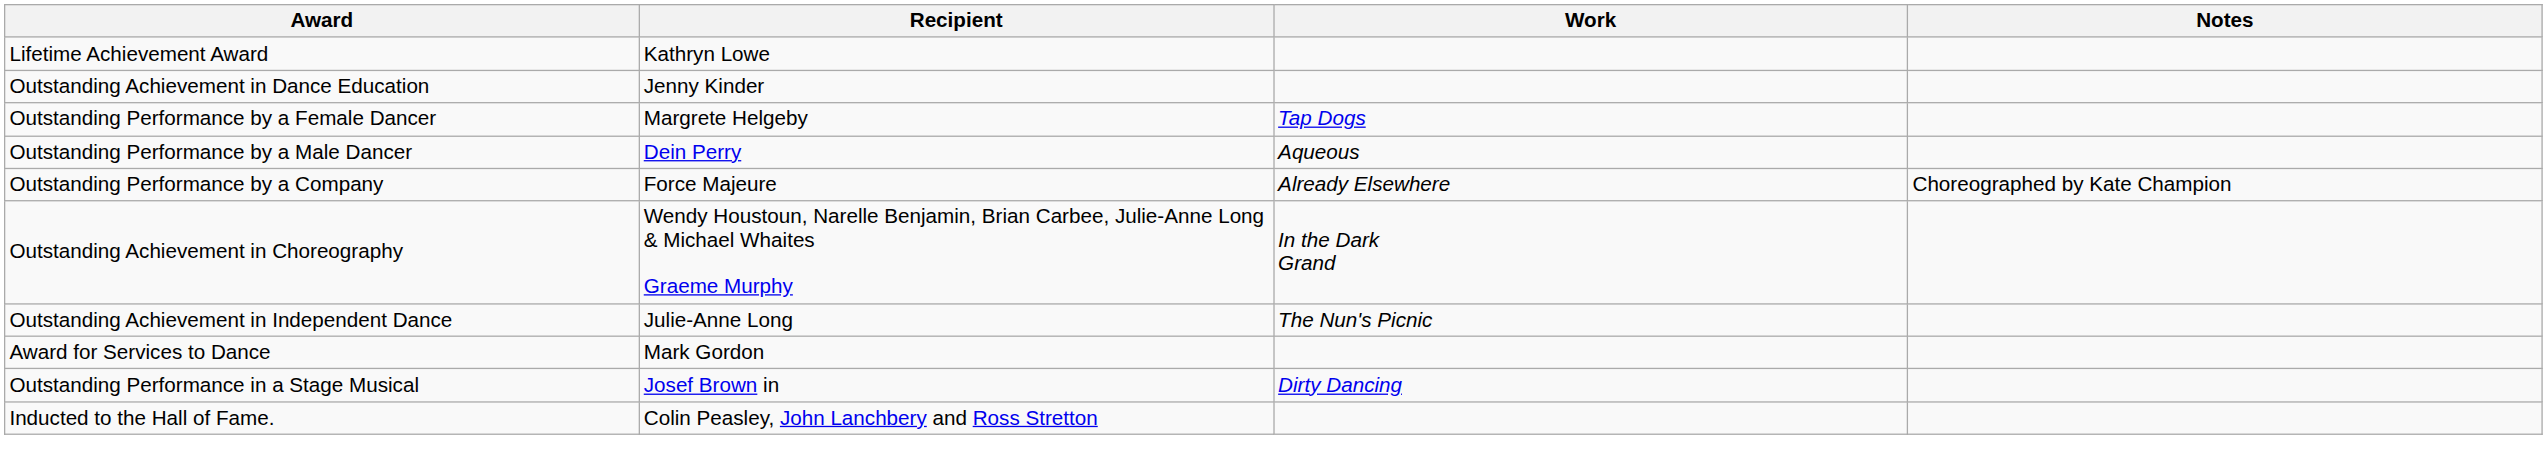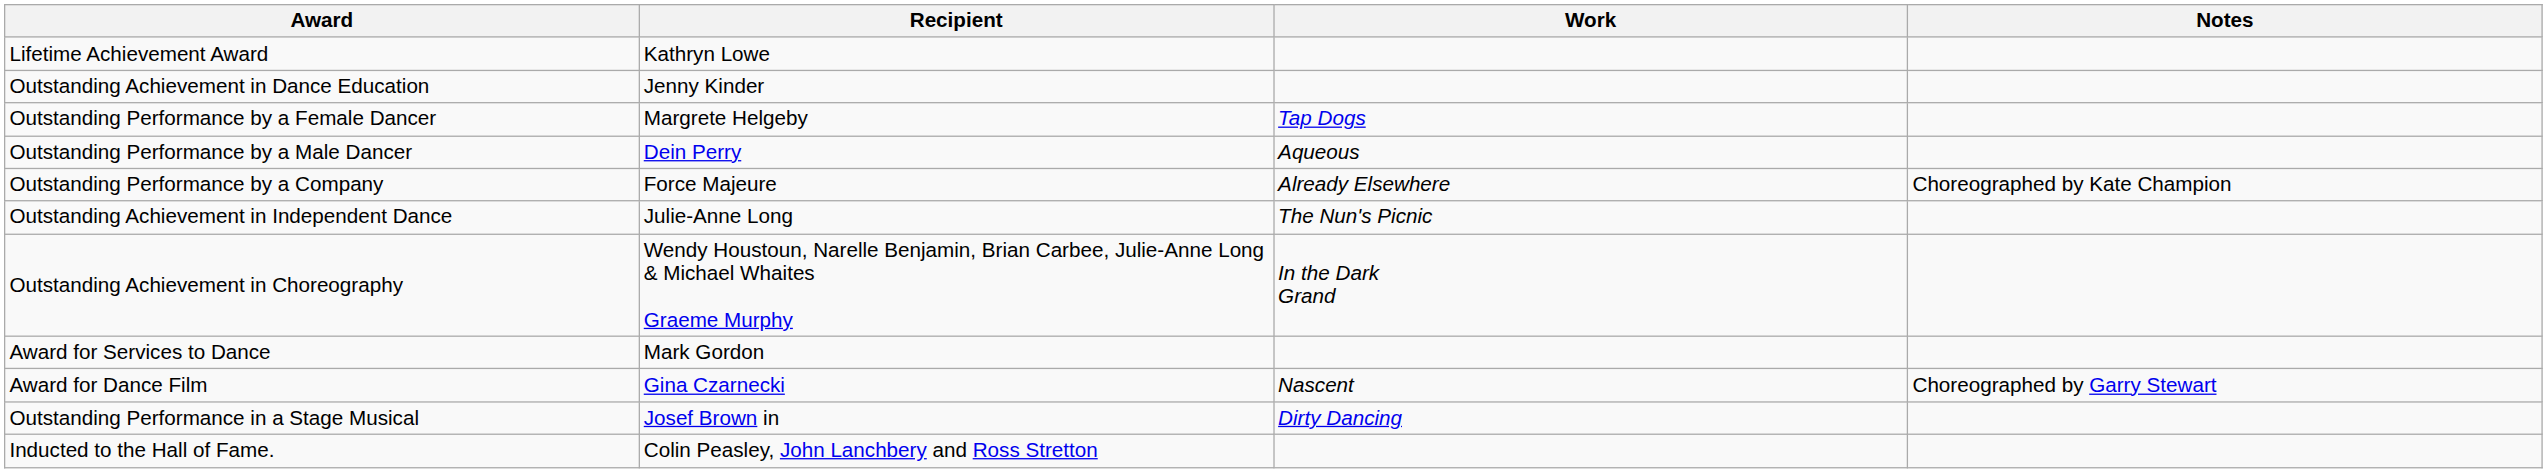rows swapped: Outstanding Achievement in Choreography <-> Outstanding Achievement in Independent Dance
+ row: Award for Dance Film | Gina Czarnecki | Nascent | Choreographed by Garry Stewart
